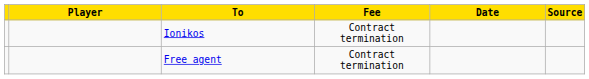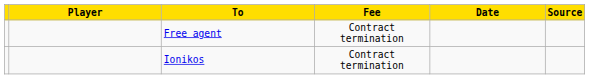rows swapped: Ionikos <-> Free agent
